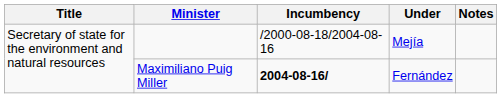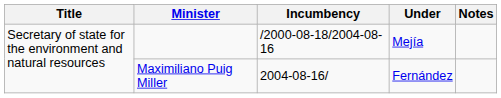Maximiliano Puig Miller | Incumbency: bold -> normal
